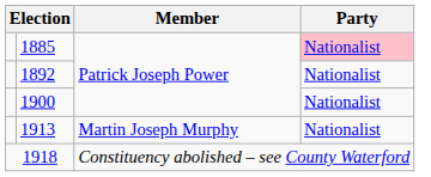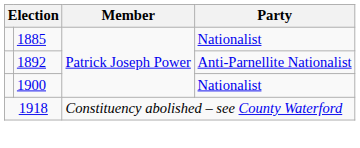1885 | Party: pink background -> no background
1892 | Party: Nationalist -> Anti-Parnellite Nationalist
- row: 1913 | Martin Joseph Murphy | Nationalist
